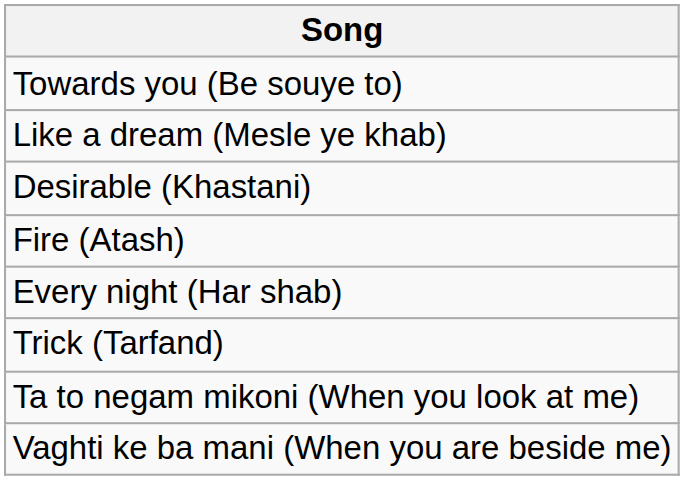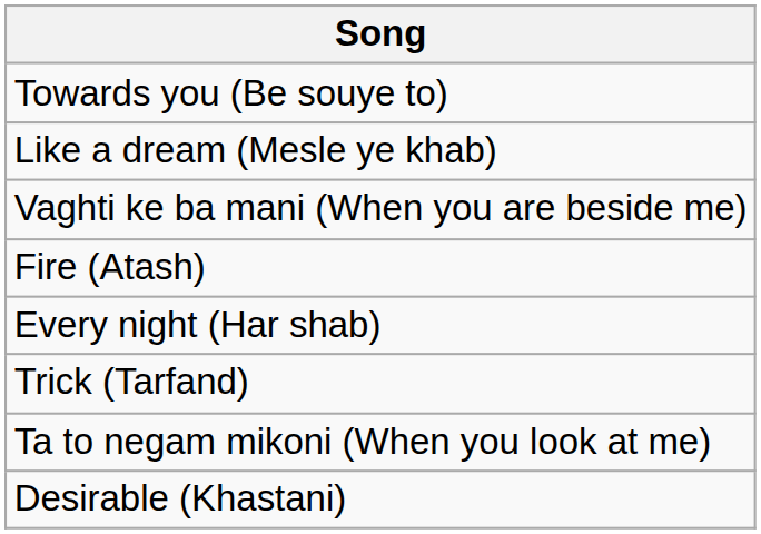row 4 | column 1: Desirable (Khastani) -> Vaghti ke ba mani (When you are beside me)
row 9 | column 1: Vaghti ke ba mani (When you are beside me) -> Desirable (Khastani)
